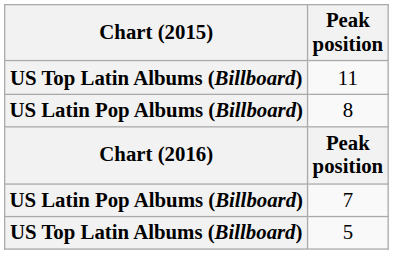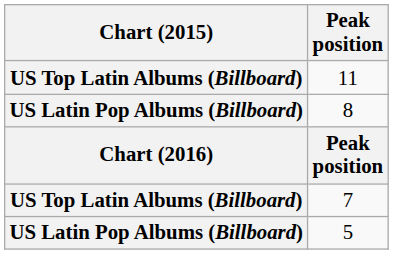row 5 | Chart (2015): US Latin Pop Albums (Billboard) -> US Top Latin Albums (Billboard)
row 6 | Chart (2015): US Top Latin Albums (Billboard) -> US Latin Pop Albums (Billboard)
